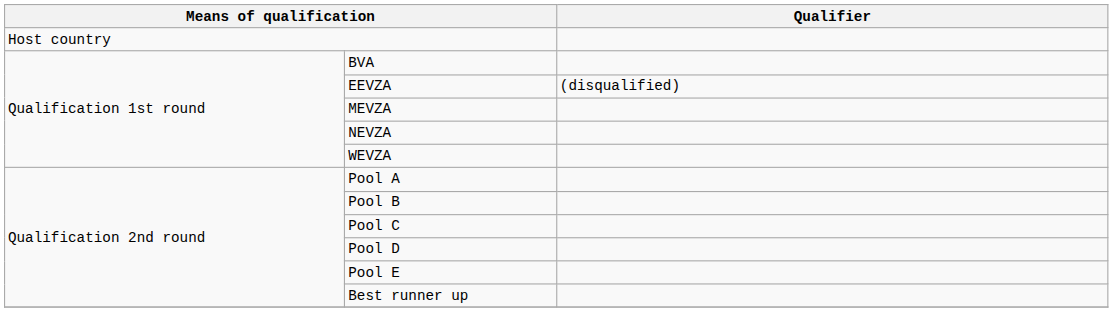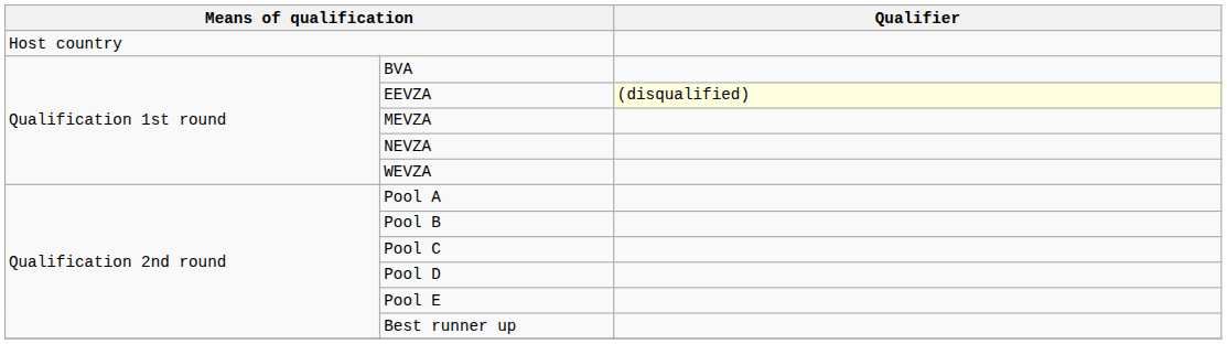EEVZA | Qualifier: no background -> lightyellow background
